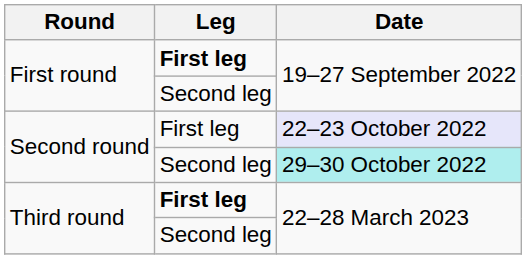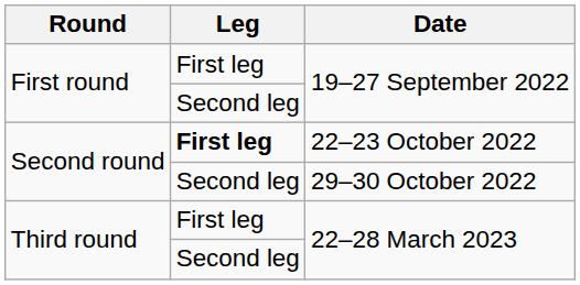First leg / 19–27 September 2022 | Leg: bold -> normal
22–23 October 2022 | Leg: normal -> bold
22–23 October 2022 | Date: lavender background -> no background
29–30 October 2022 | Date: paleturquoise background -> no background
First leg / 22–28 March 2023 | Leg: bold -> normal
